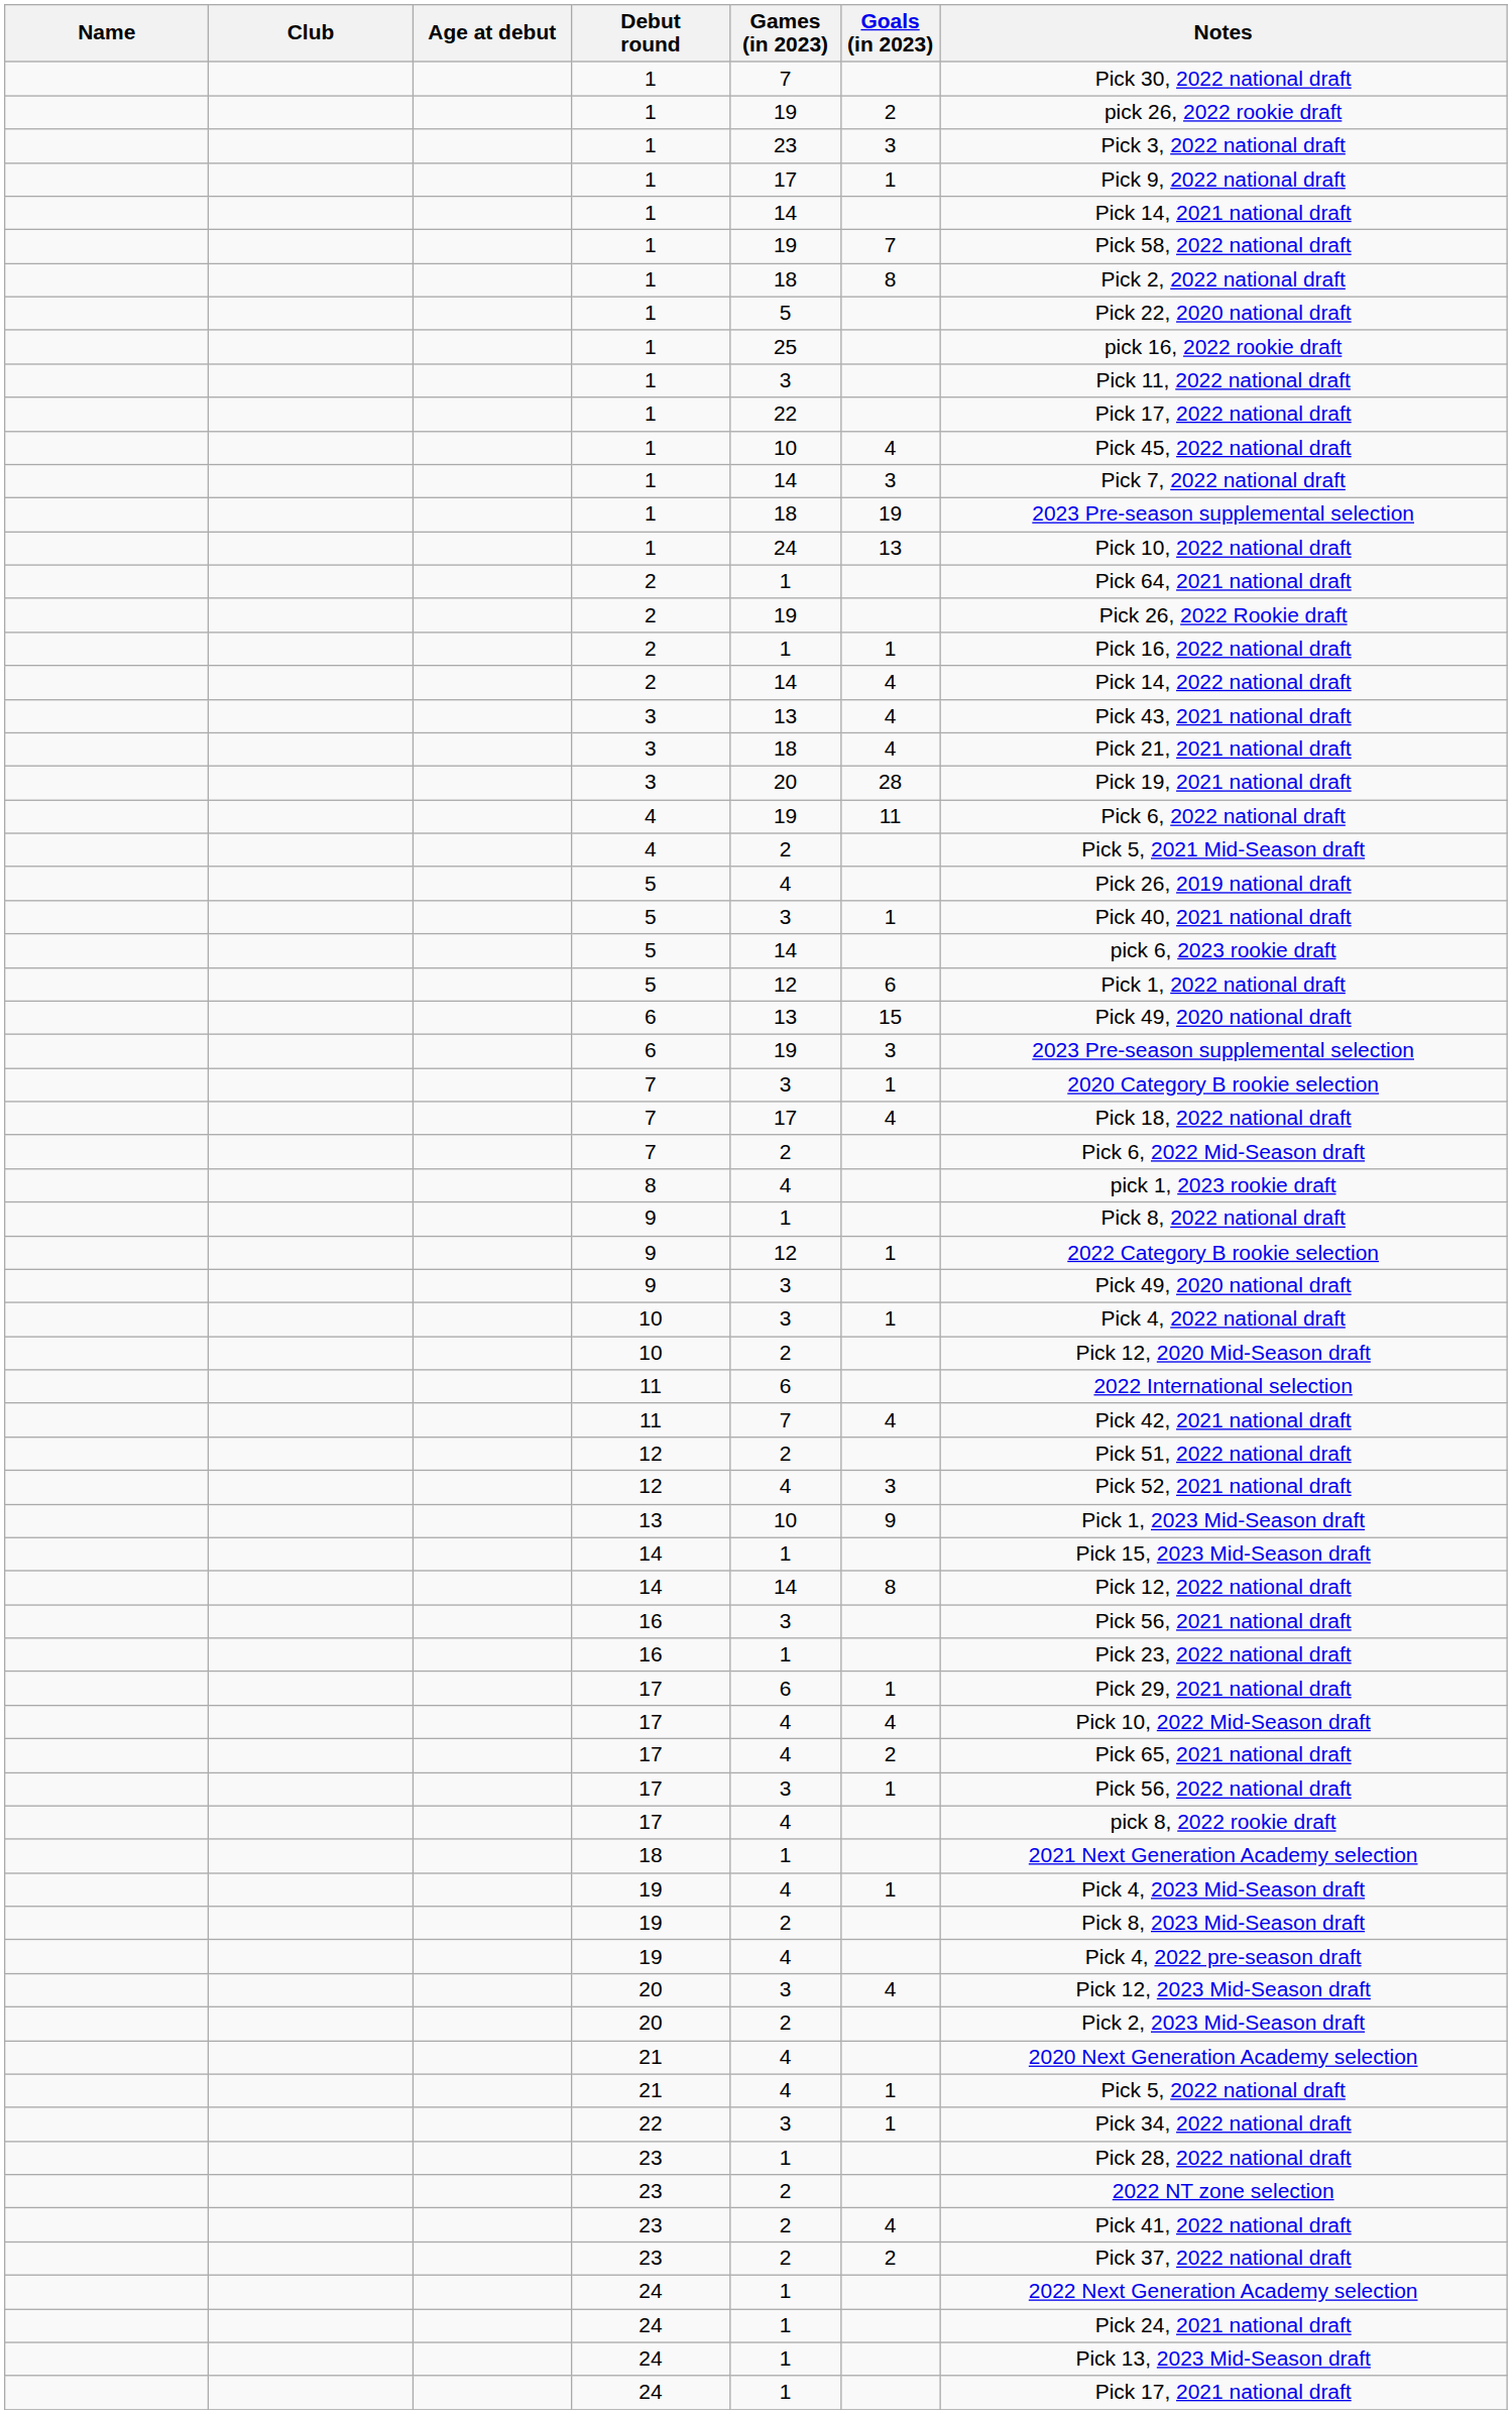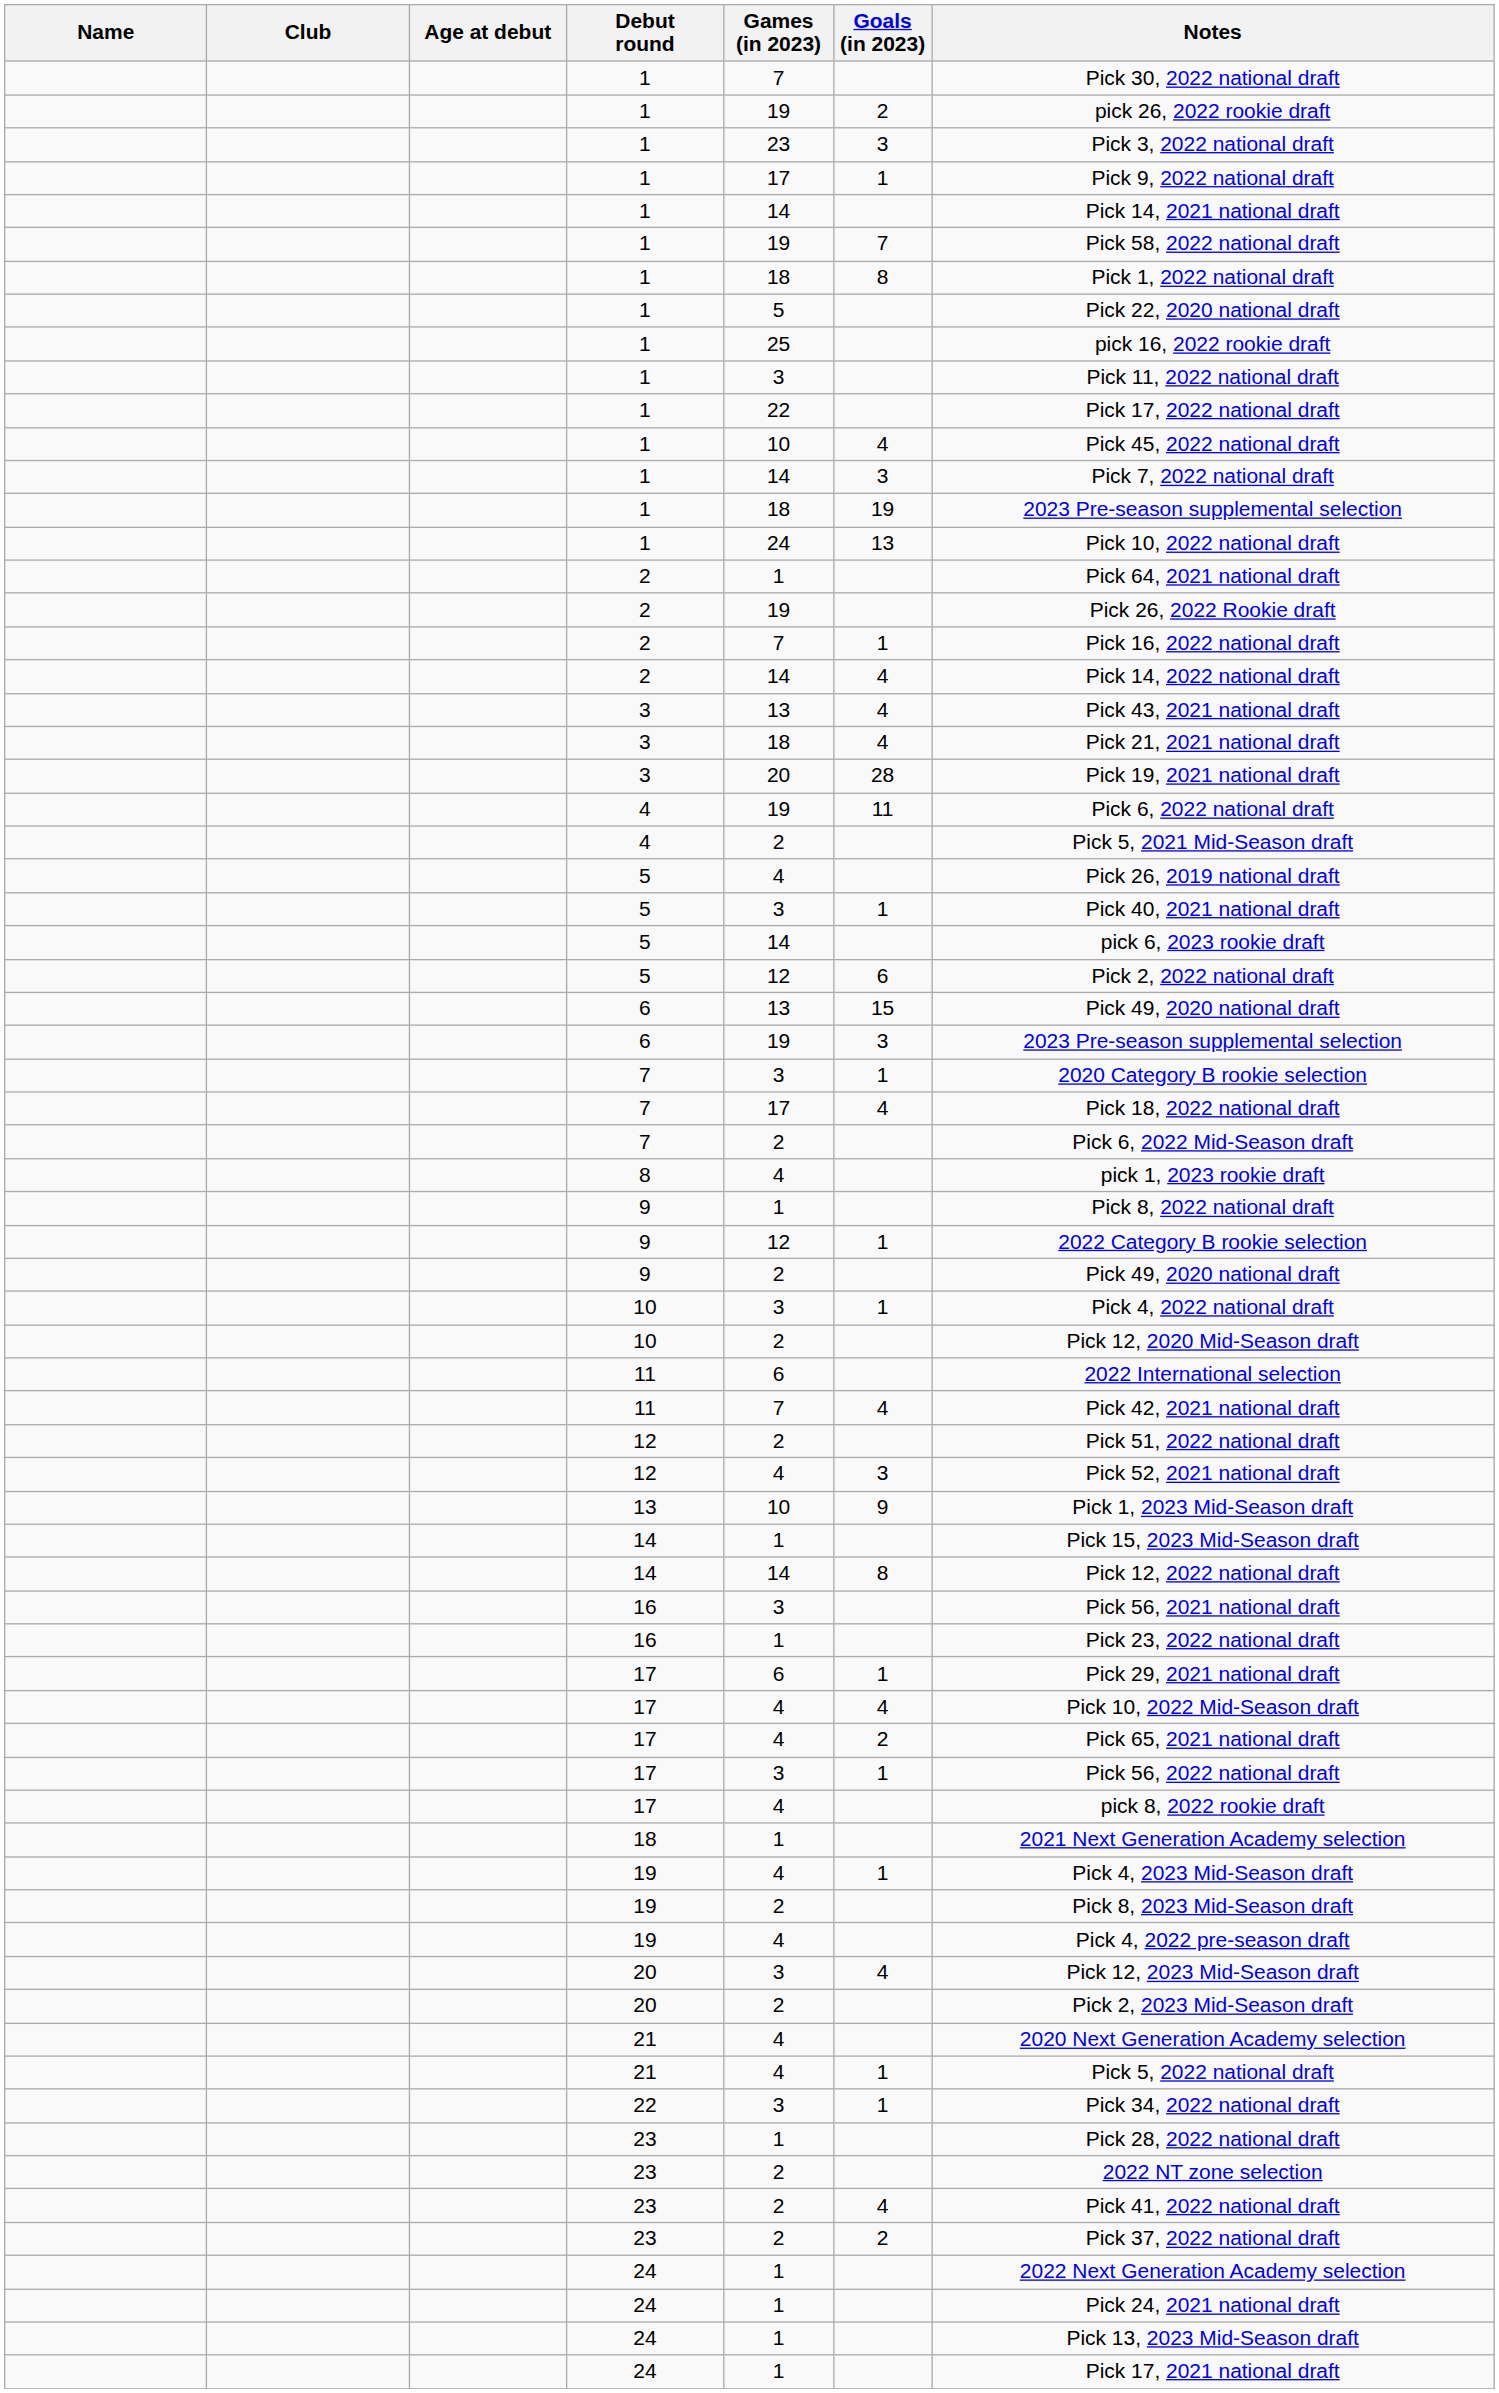row 8 | Notes: Pick 2, 2022 national draft -> Pick 1, 2022 national draft
row 19 | Games (in 2023): 1 -> 7
row 29 | Notes: Pick 1, 2022 national draft -> Pick 2, 2022 national draft
row 38 | Games (in 2023): 3 -> 2
